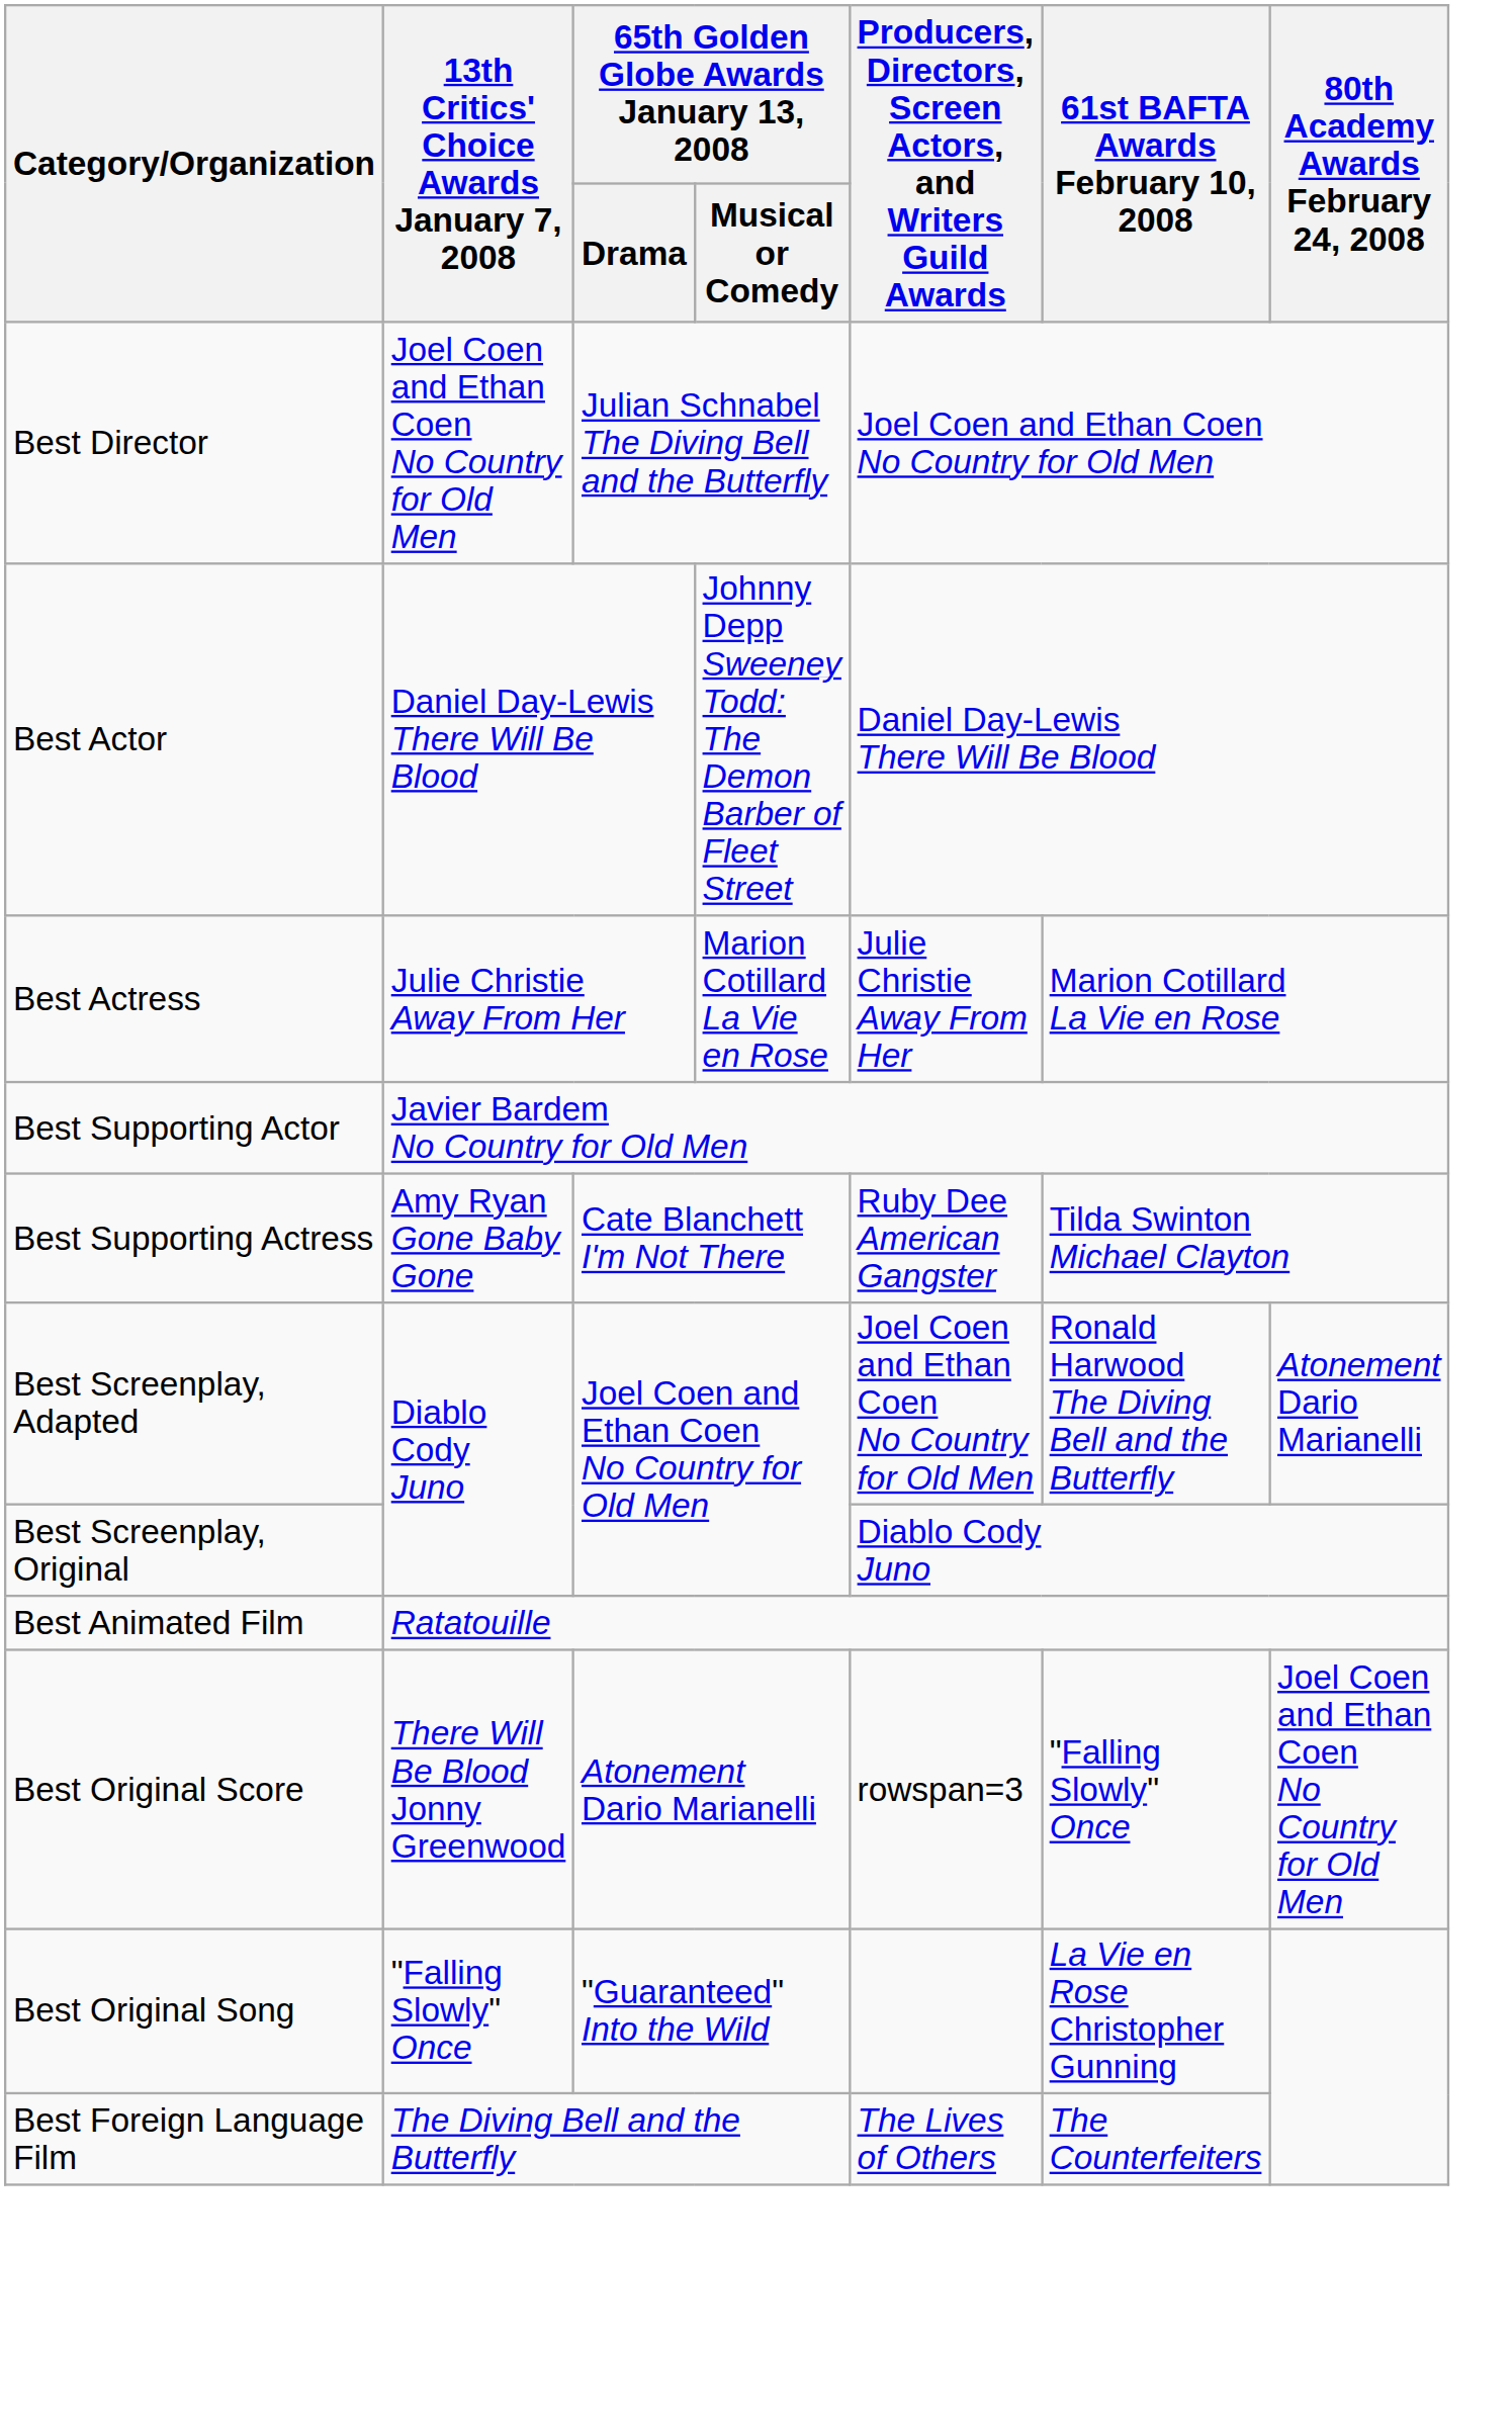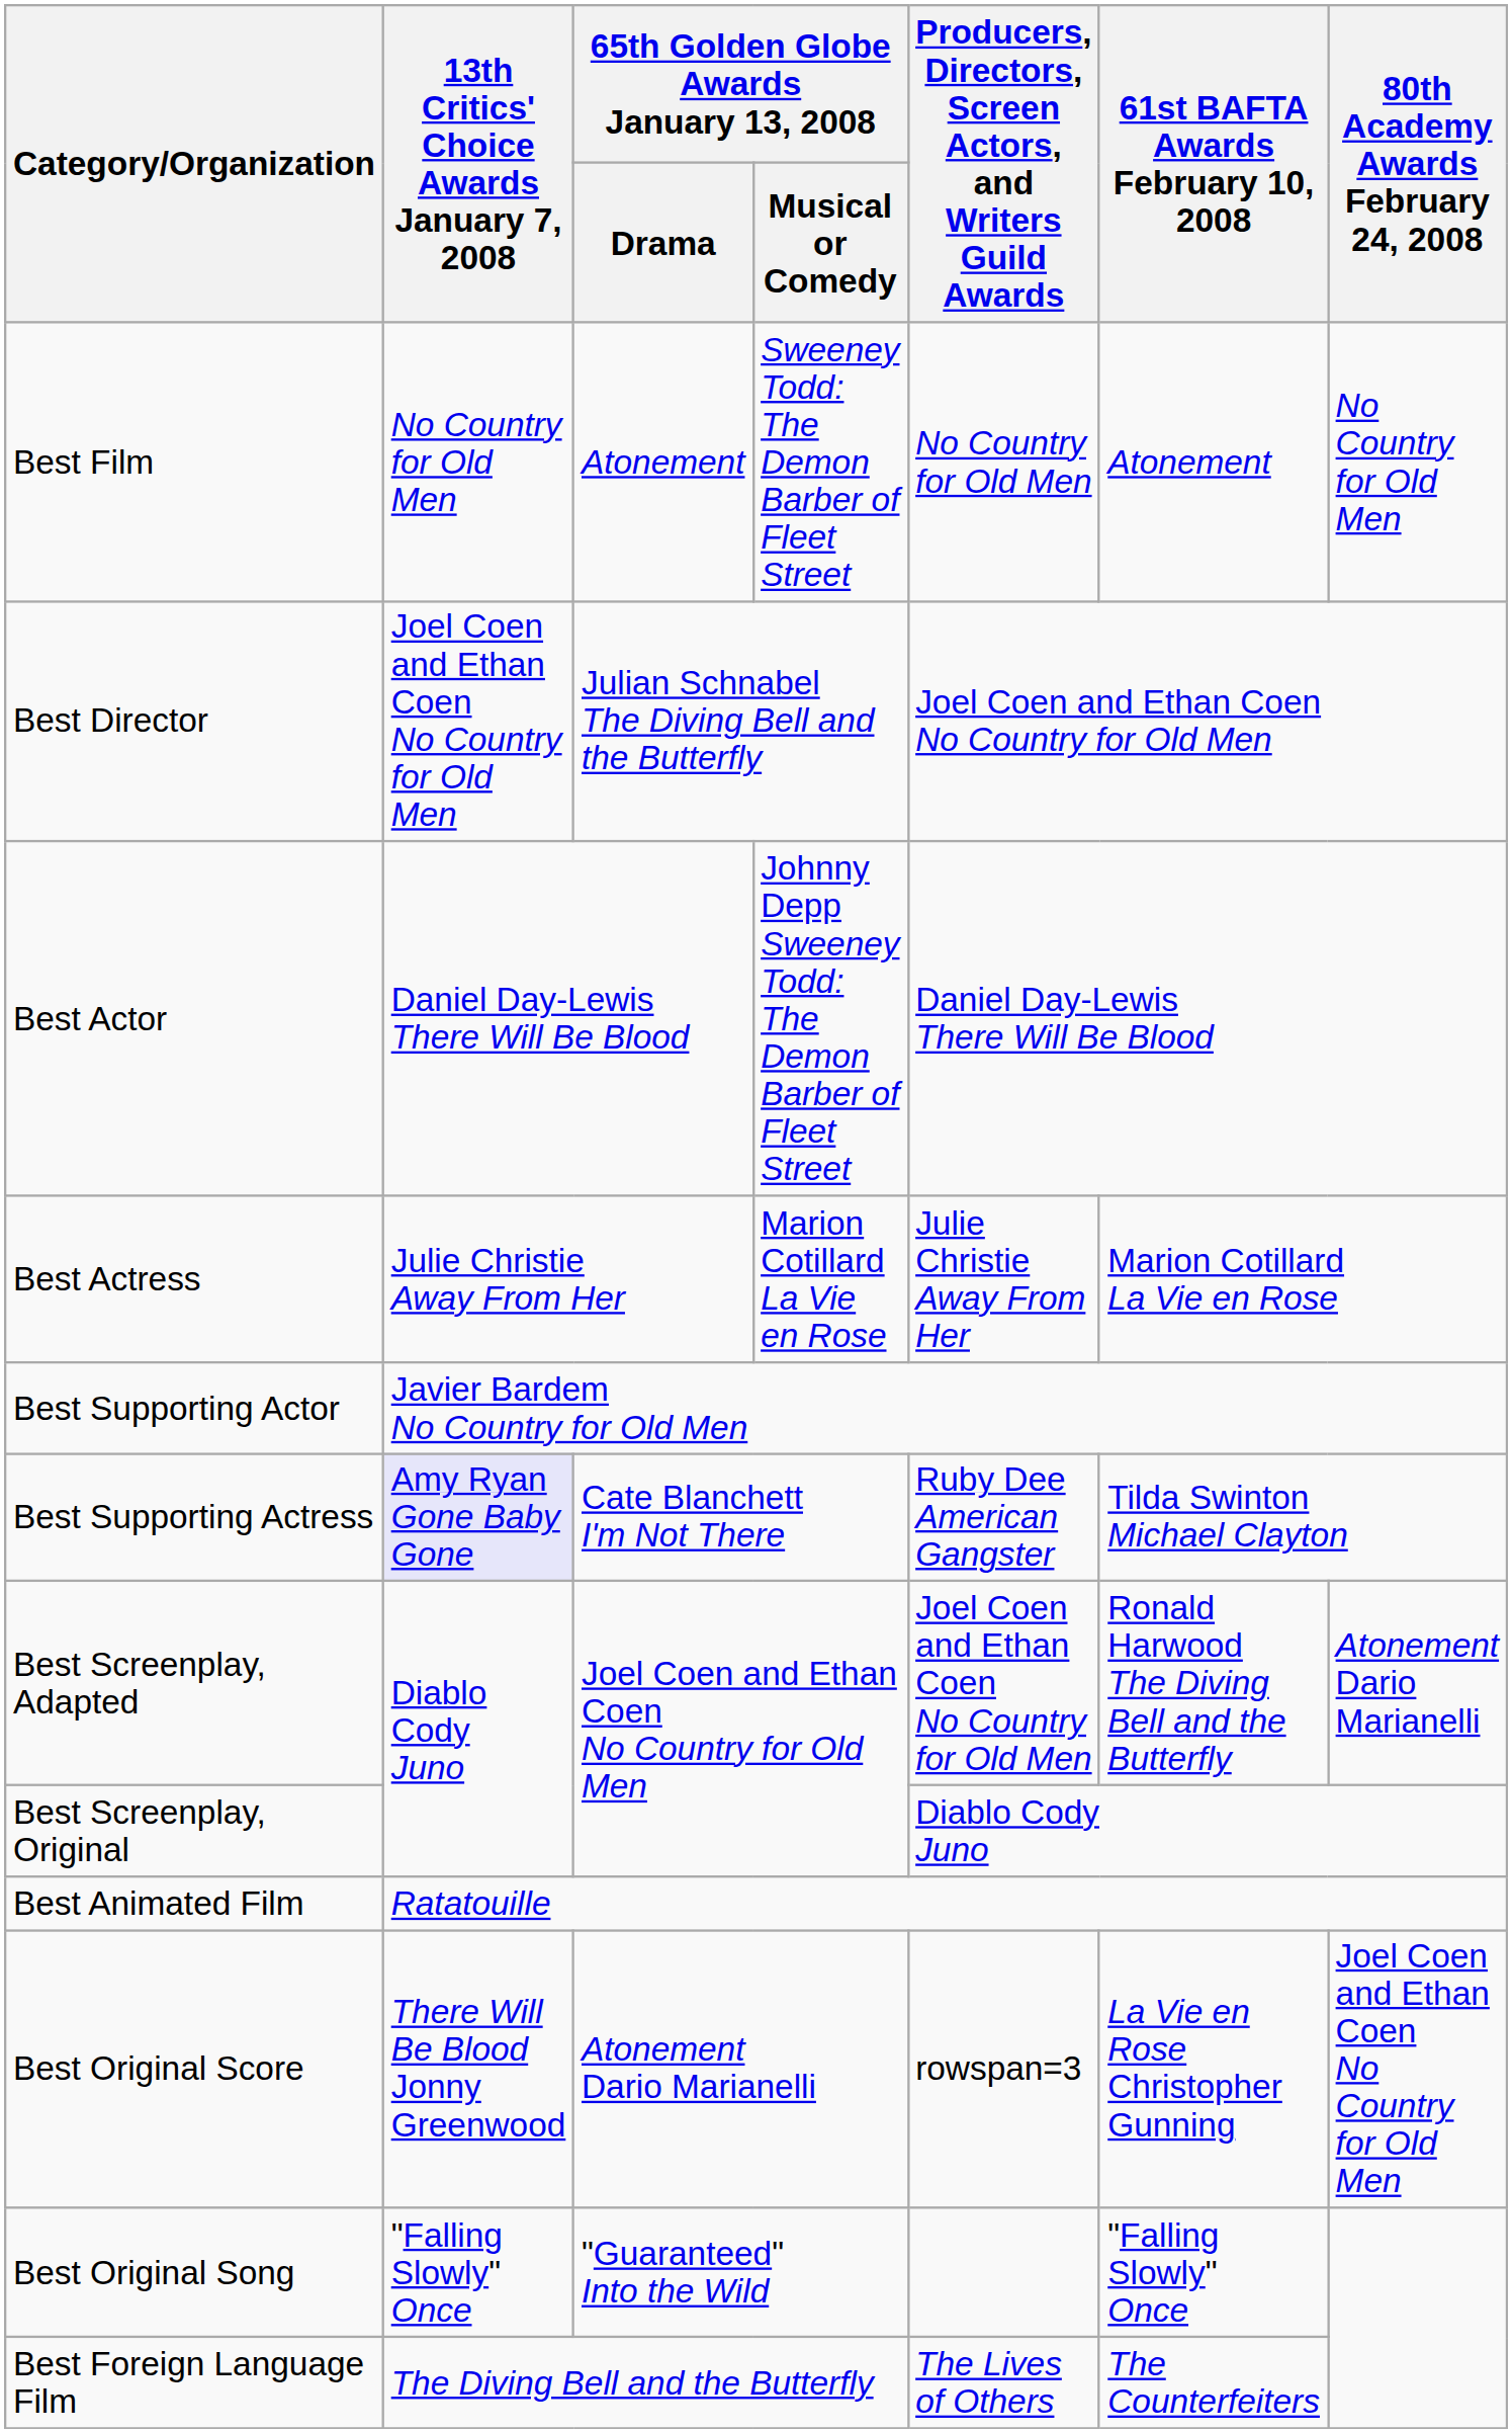+ row: Best Film | No Country for Old Men | Atonement | Sweeney Todd: The Demon Barber of Fleet Street | No Country for Old Men | Atonement | No Country for Old Men
Best Supporting Actress | 13th Critics' Choice Awards January 7, 2008: no background -> lavender background
Best Original Score | 61st BAFTA Awards February 10, 2008: "Falling Slowly" Once -> La Vie en Rose Christopher Gunning
Best Original Song | 61st BAFTA Awards February 10, 2008: La Vie en Rose Christopher Gunning -> "Falling Slowly" Once
